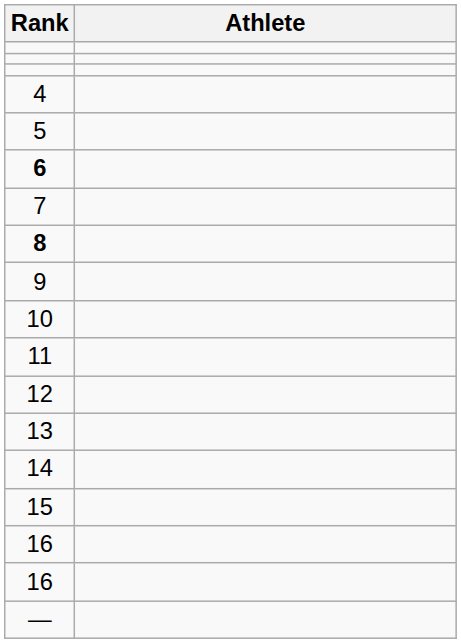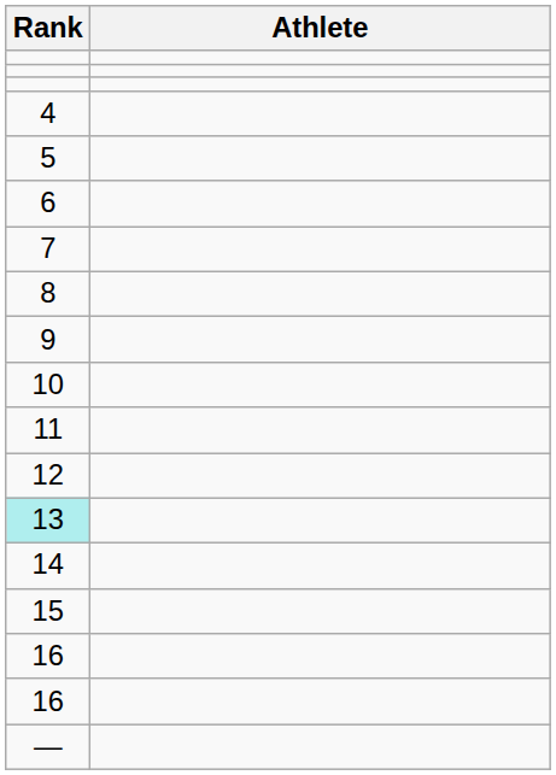row 7 | Rank: bold -> normal
row 9 | Rank: bold -> normal
row 14 | Rank: no background -> paleturquoise background
